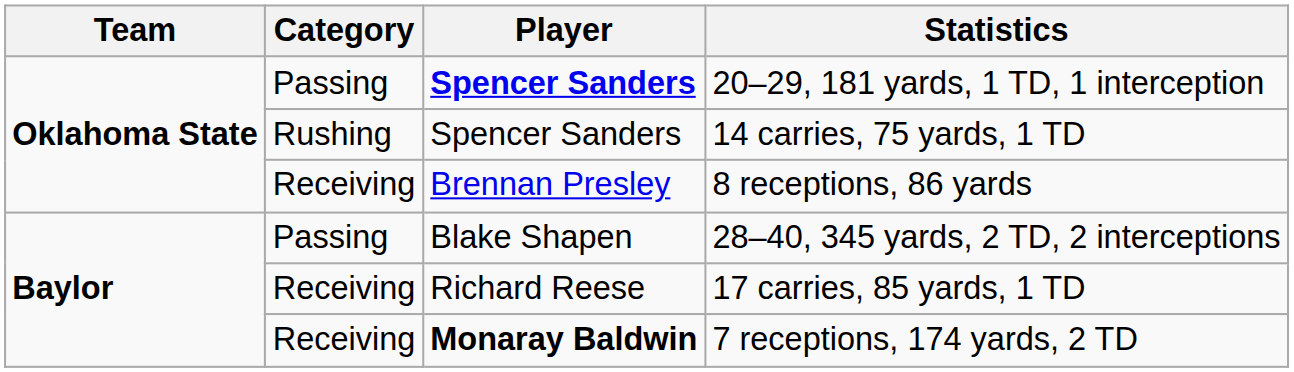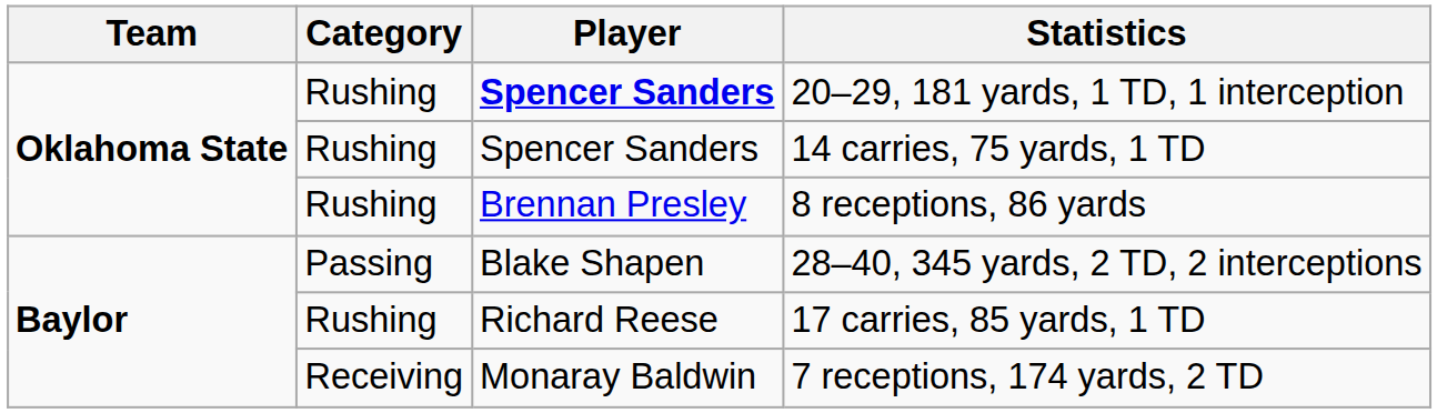20–29, 181 yards, 1 TD, 1 interception | Category: Passing -> Rushing
8 receptions, 86 yards | Category: Receiving -> Rushing
17 carries, 85 yards, 1 TD | Category: Receiving -> Rushing
7 receptions, 174 yards, 2 TD | Player: bold -> normal
